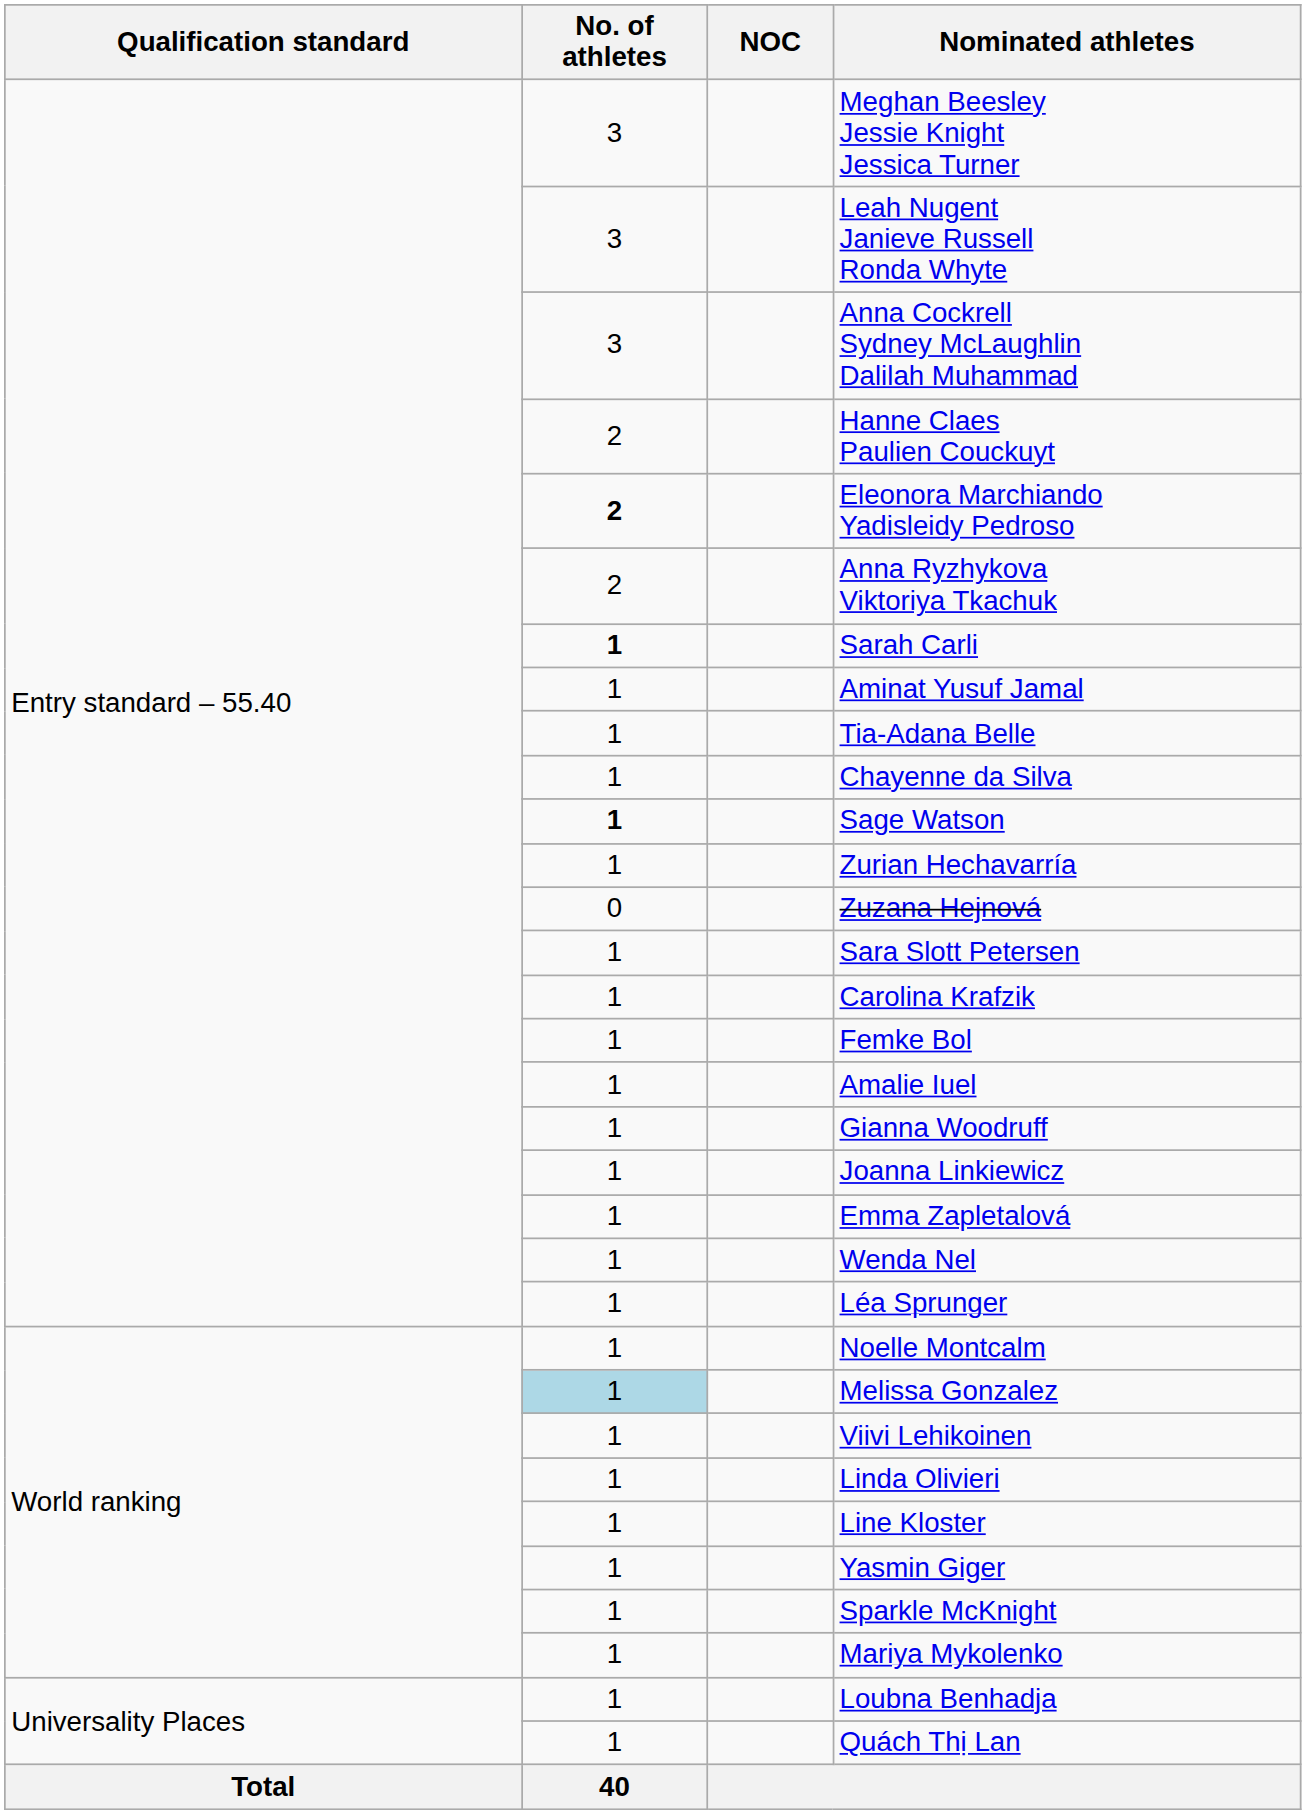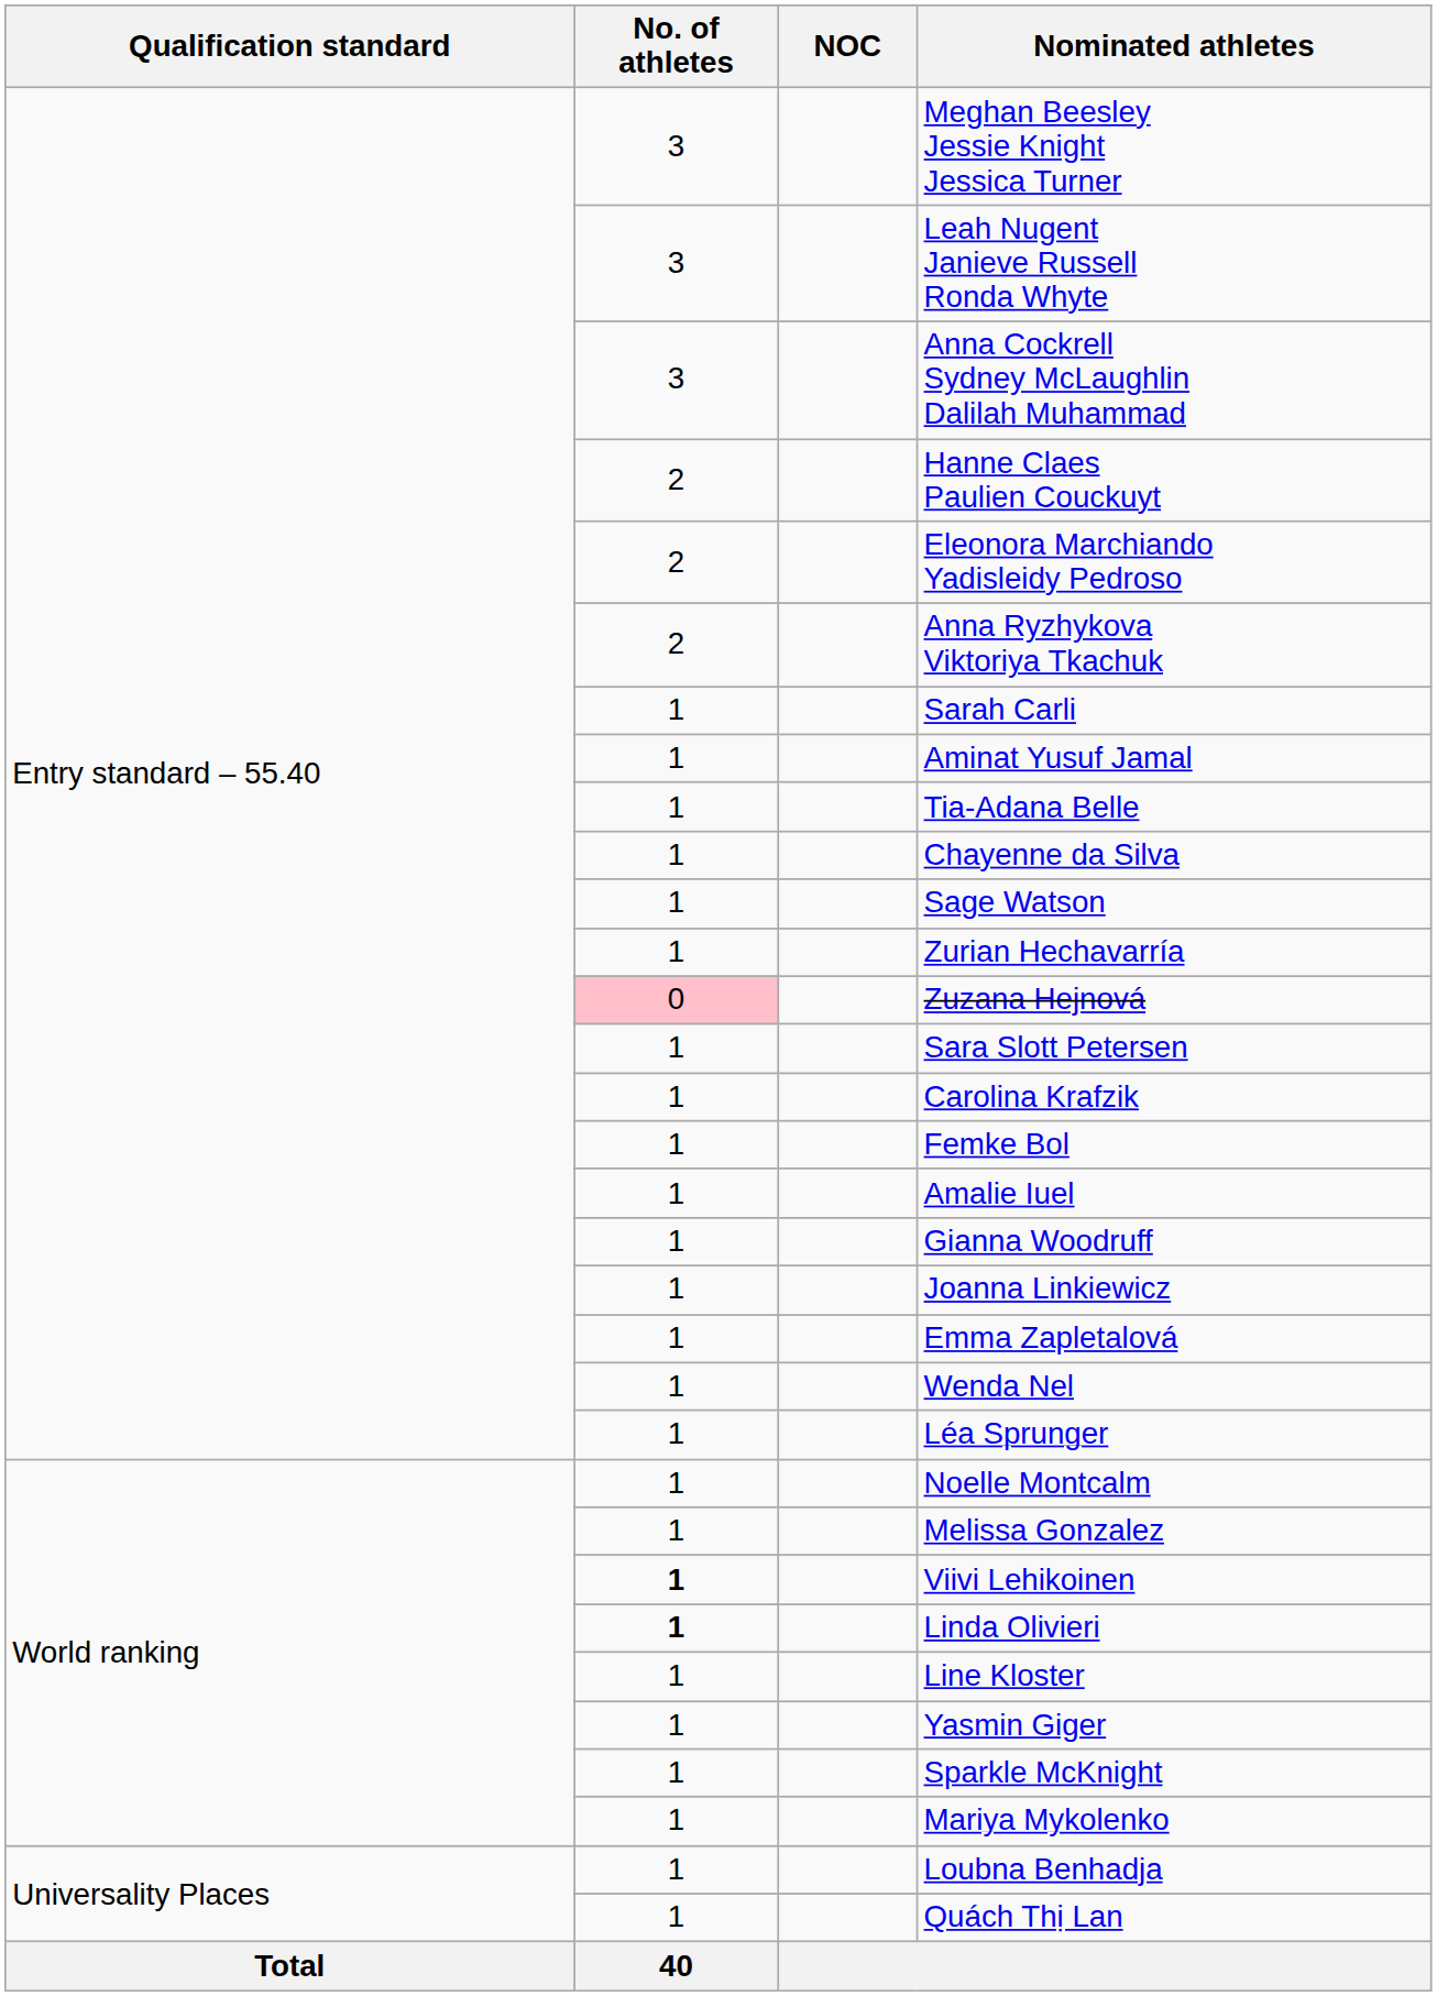Eleonora Marchiando Yadisleidy Pedroso | No. of athletes: bold -> normal
Sarah Carli | No. of athletes: bold -> normal
Sage Watson | No. of athletes: bold -> normal
Zuzana Hejnová | No. of athletes: no background -> pink background
Melissa Gonzalez | No. of athletes: lightblue background -> no background
Viivi Lehikoinen | No. of athletes: normal -> bold
Linda Olivieri | No. of athletes: normal -> bold
